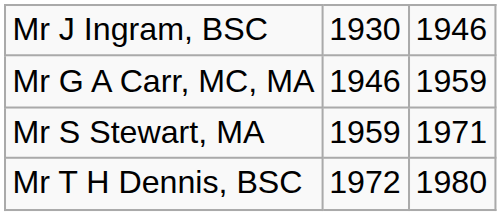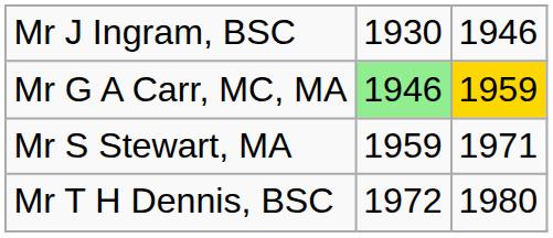Mr G A Carr, MC, MA | column 2: no background -> lightgreen background
Mr G A Carr, MC, MA | column 3: no background -> gold background
